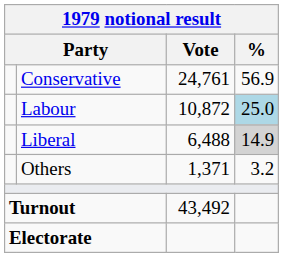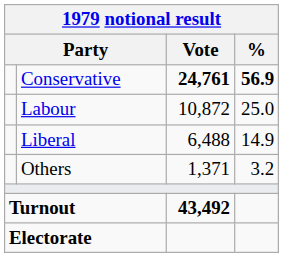Conservative | Vote: normal -> bold
Conservative | %: normal -> bold
Labour | %: lightblue background -> no background
Liberal | %: lightgrey background -> no background
Turnout | Vote: normal -> bold
